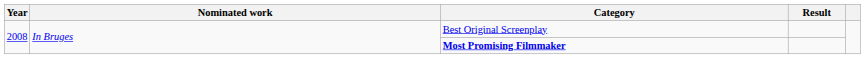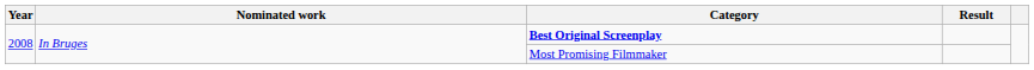Best Original Screenplay | Category: normal -> bold
Most Promising Filmmaker | Category: bold -> normal
